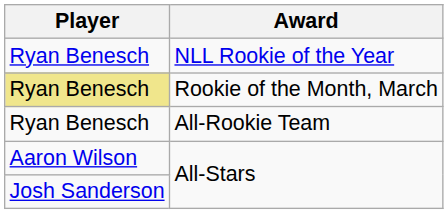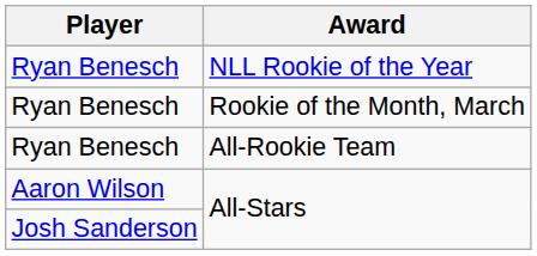row 3 | Player: khaki background -> no background
